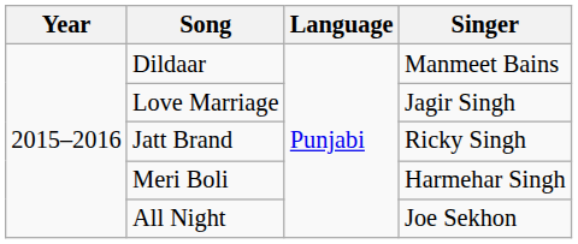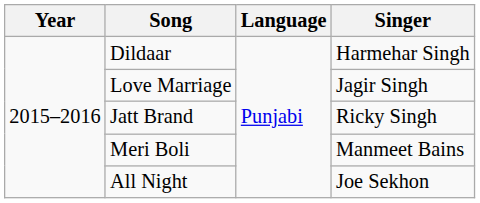Dildaar | Singer: Manmeet Bains -> Harmehar Singh
Meri Boli | Singer: Harmehar Singh -> Manmeet Bains
